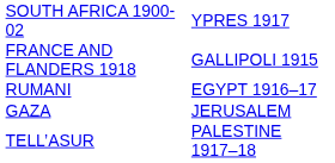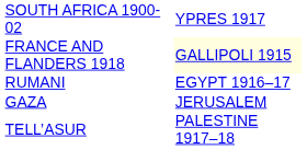FRANCE AND FLANDERS 1918 | column 2: no background -> lightyellow background
